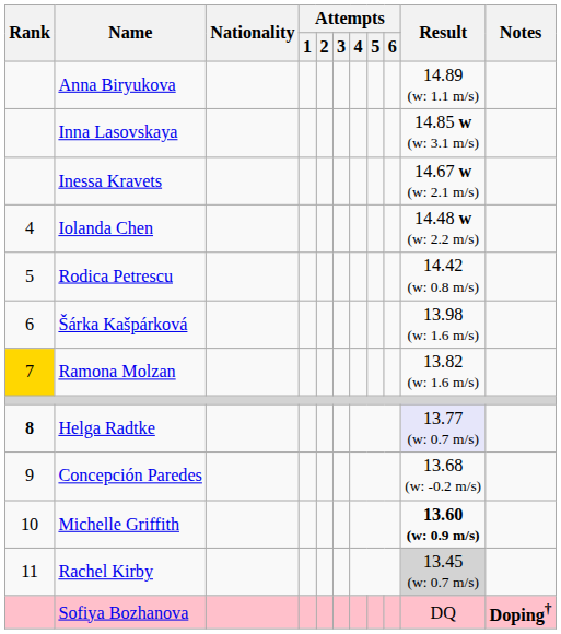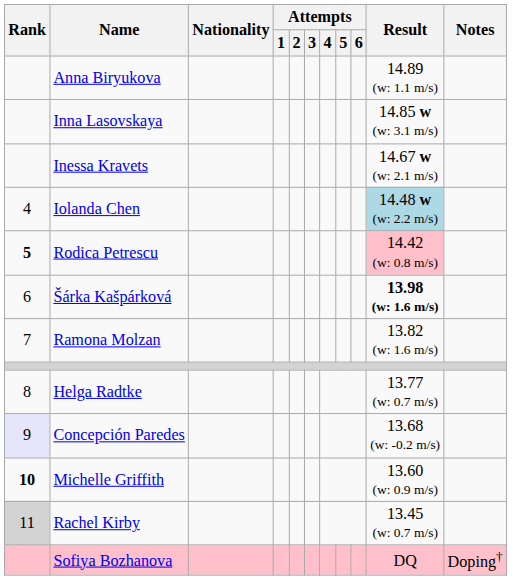Iolanda Chen | Result: no background -> lightblue background
Rodica Petrescu | Rank: normal -> bold
Rodica Petrescu | Result: no background -> pink background
Šárka Kašpárková | Result: normal -> bold
Ramona Molzan | Rank: gold background -> no background
Helga Radtke | Rank: bold -> normal
Helga Radtke | Result: lavender background -> no background
Concepción Paredes | Rank: no background -> lavender background
Michelle Griffith | Rank: normal -> bold
Michelle Griffith | Result: bold -> normal
Rachel Kirby | Rank: no background -> lightgrey background
Rachel Kirby | Result: lightgrey background -> no background
Sofiya Bozhanova | Notes: bold -> normal
